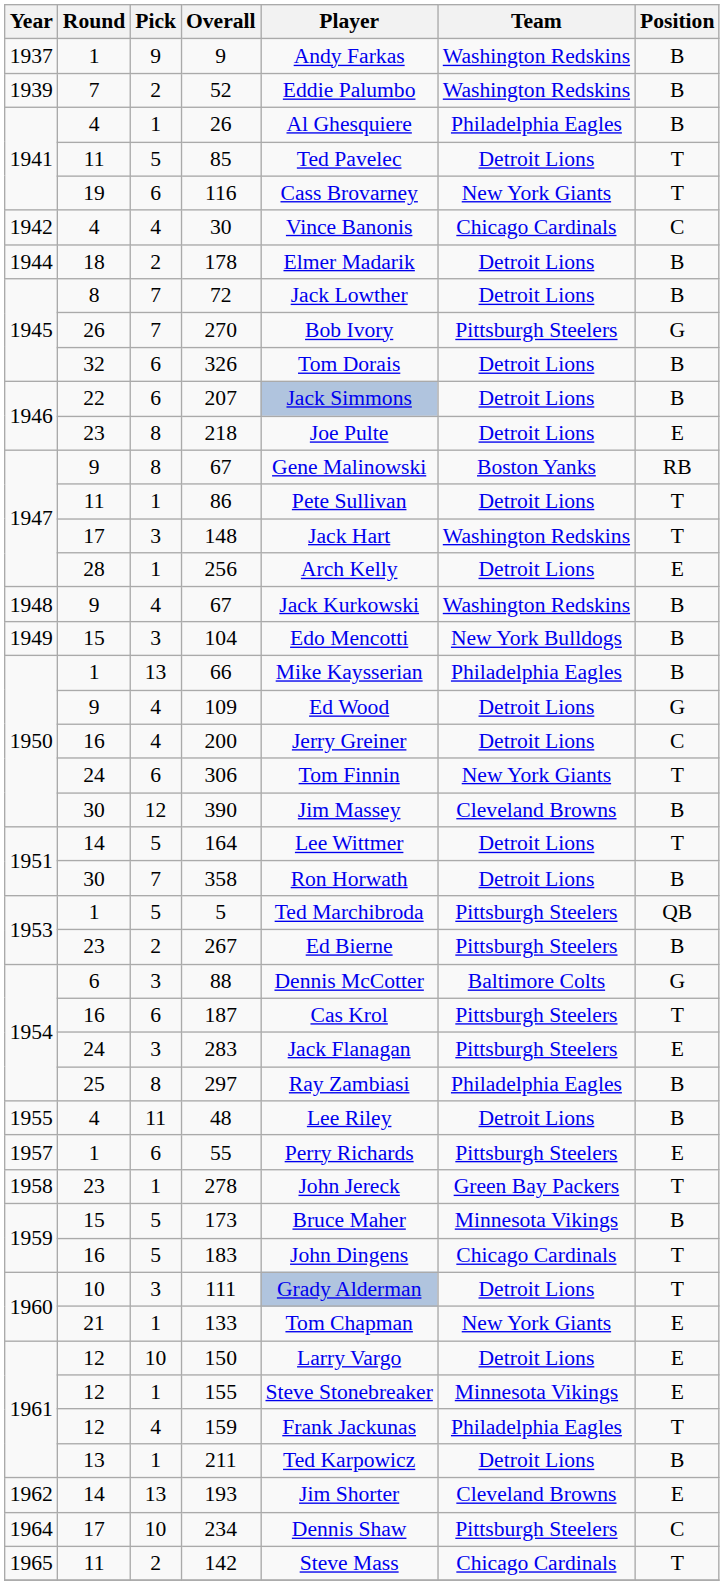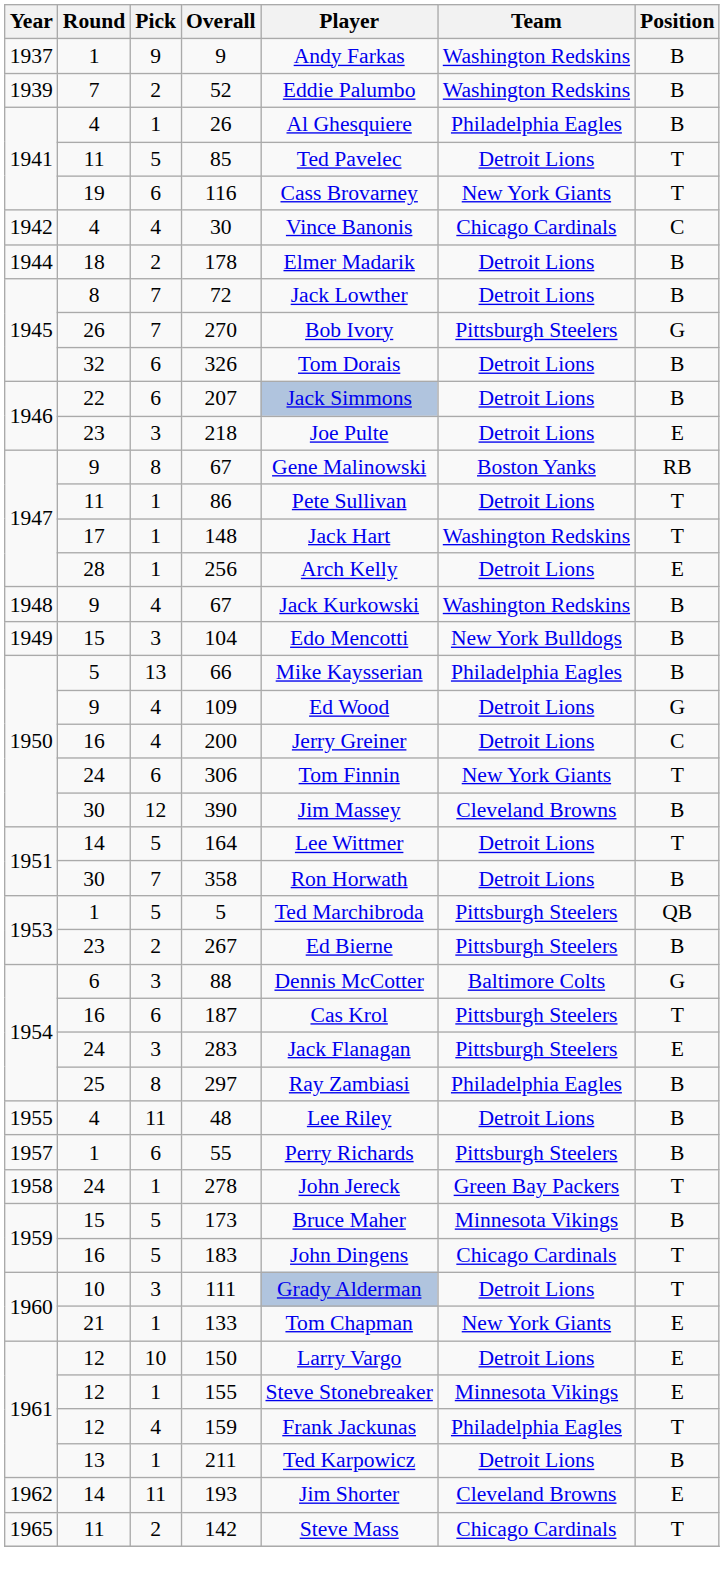218 | Pick: 8 -> 3
148 | Pick: 3 -> 1
66 | Round: 1 -> 5
55 | Position: E -> B
278 | Round: 23 -> 24
193 | Pick: 13 -> 11
- row: 1964 | 17 | 10 | 234 | Dennis Shaw | Pittsburgh Steelers | C
